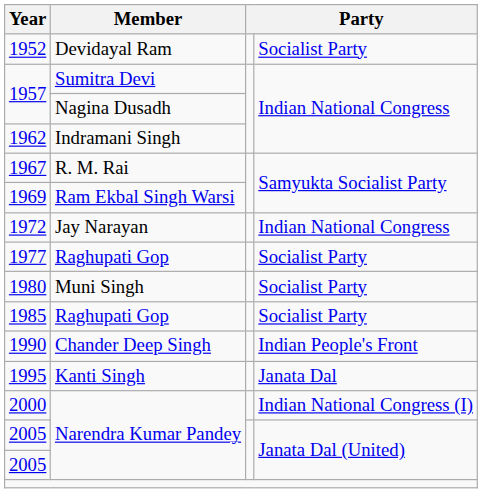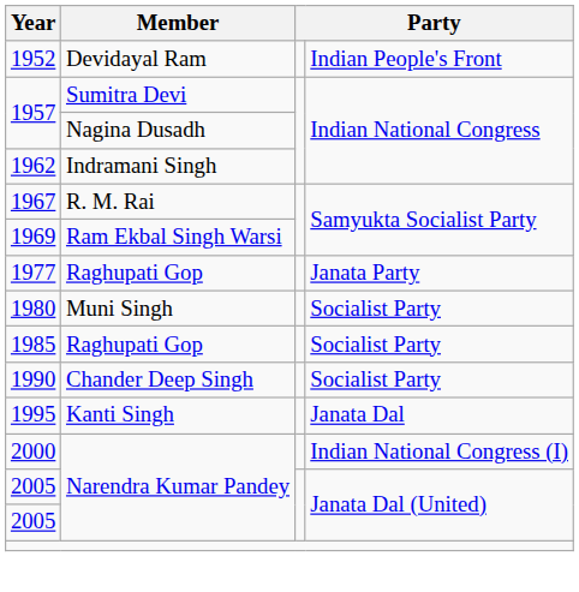1952 | column 4: Socialist Party -> Indian People's Front
- row: 1972 | Jay Narayan | Indian National Congress
1977 | column 4: Socialist Party -> Janata Party
1990 | column 4: Indian People's Front -> Socialist Party
